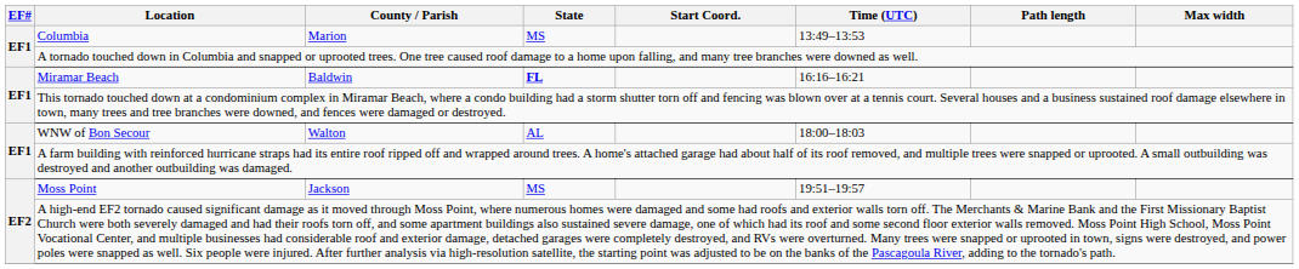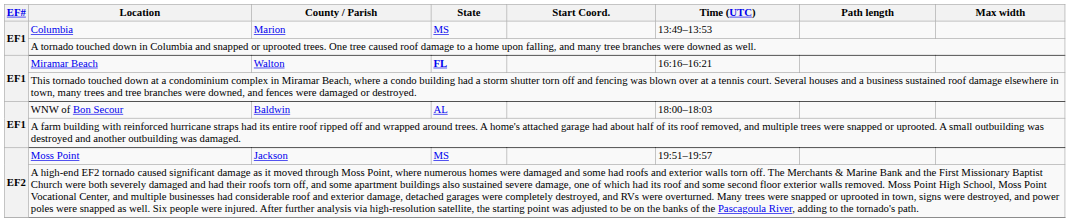Miramar Beach | County / Parish: Baldwin -> Walton
WNW of Bon Secour | County / Parish: Walton -> Baldwin
